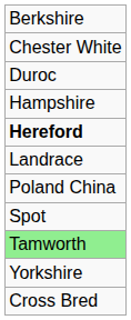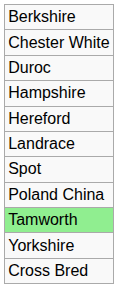row 5 | column 1: bold -> normal
row 7 | column 1: Poland China -> Spot
row 8 | column 1: Spot -> Poland China
